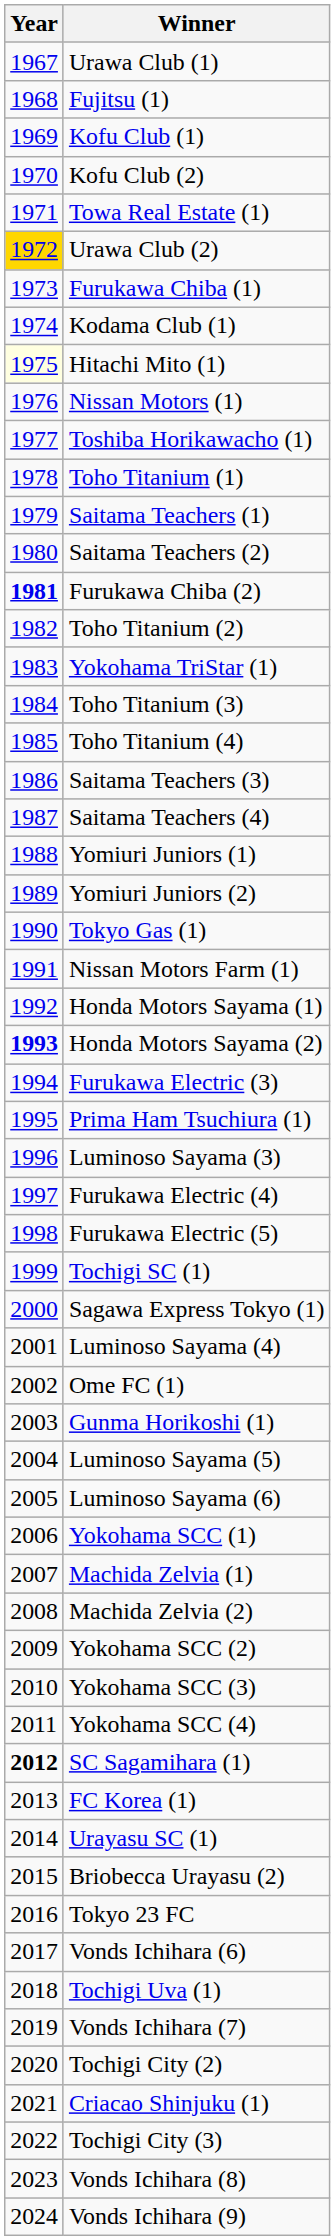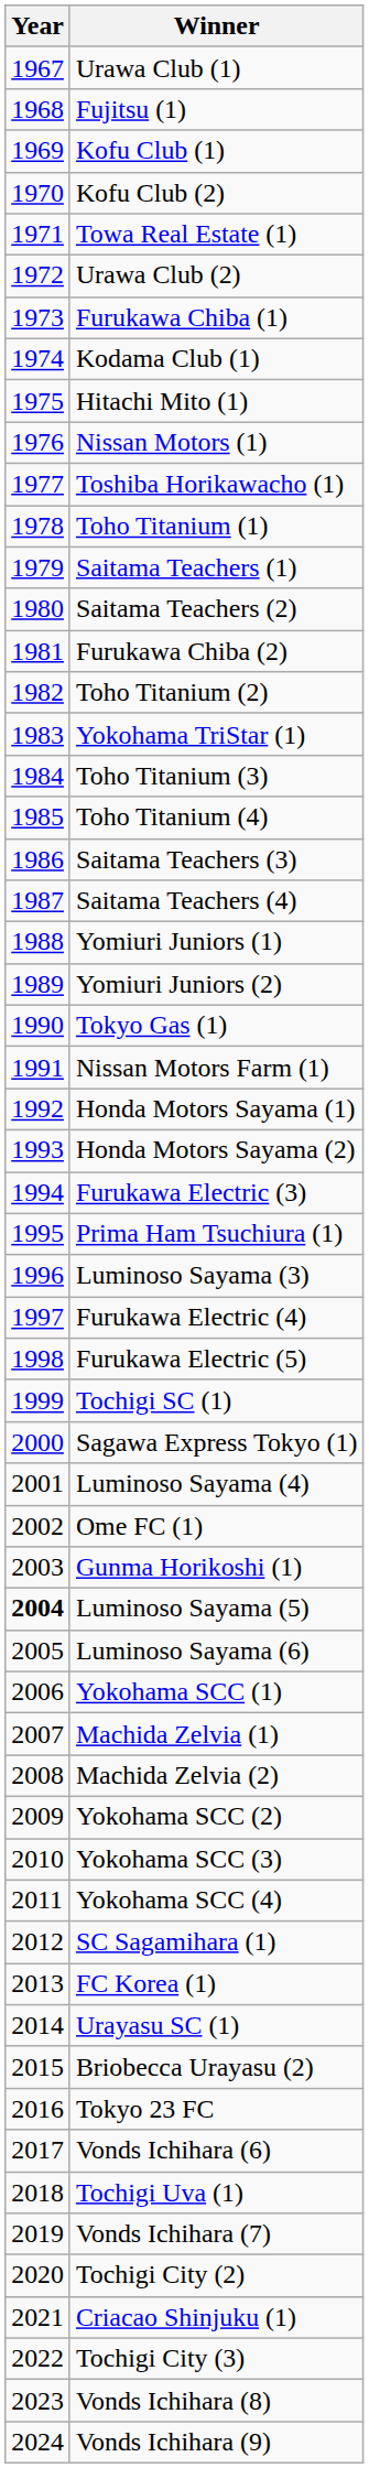Urawa Club (2) | Year: gold background -> no background
Hitachi Mito (1) | Year: lightyellow background -> no background
Furukawa Chiba (2) | Year: bold -> normal
Honda Motors Sayama (2) | Year: bold -> normal
Luminoso Sayama (5) | Year: normal -> bold
SC Sagamihara (1) | Year: bold -> normal
